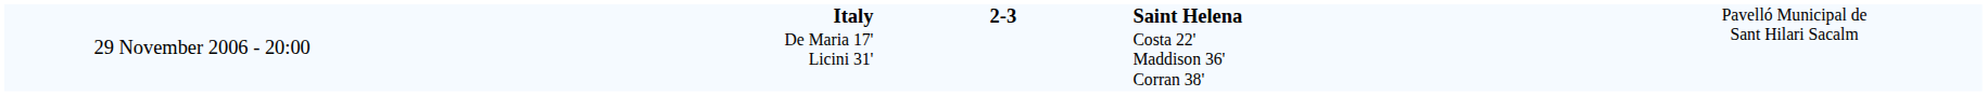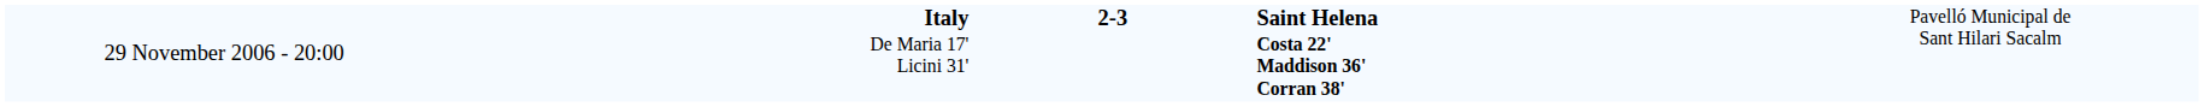De Maria 17' Licini 31' | column 4: normal -> bold
